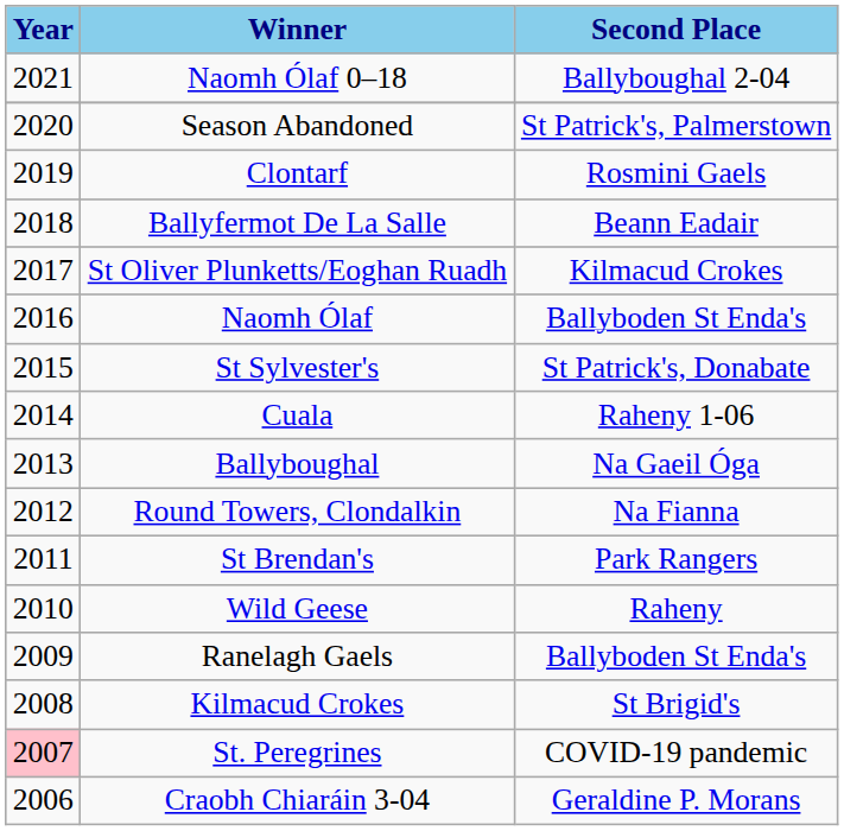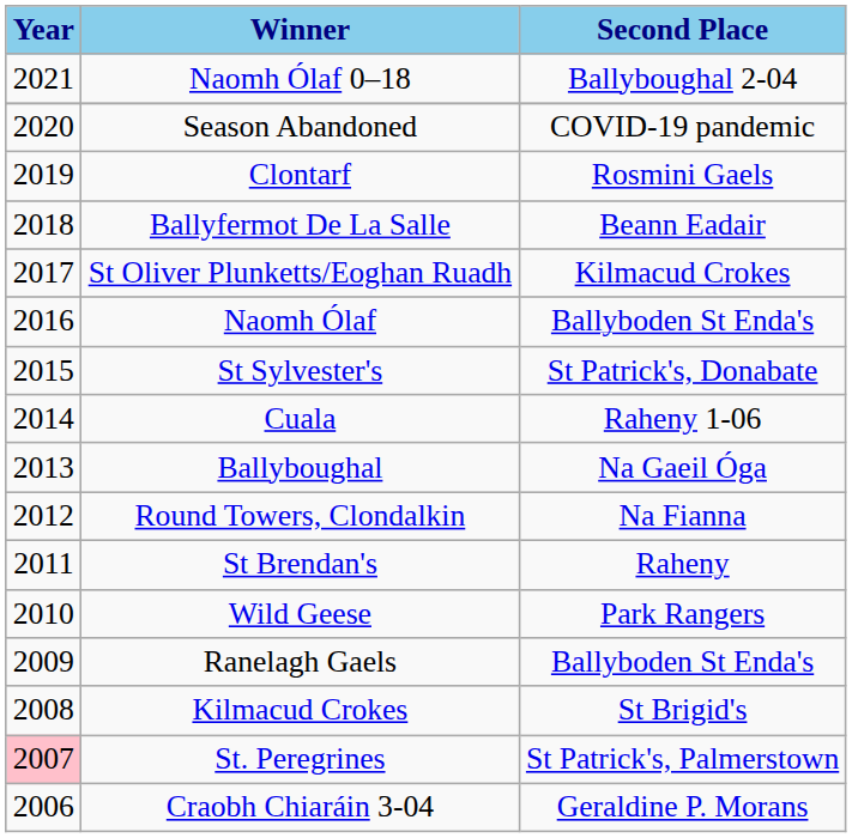Season Abandoned | Second Place: St Patrick's, Palmerstown -> COVID-19 pandemic
St Brendan's | Second Place: Park Rangers -> Raheny
Wild Geese | Second Place: Raheny -> Park Rangers
St. Peregrines | Second Place: COVID-19 pandemic -> St Patrick's, Palmerstown
